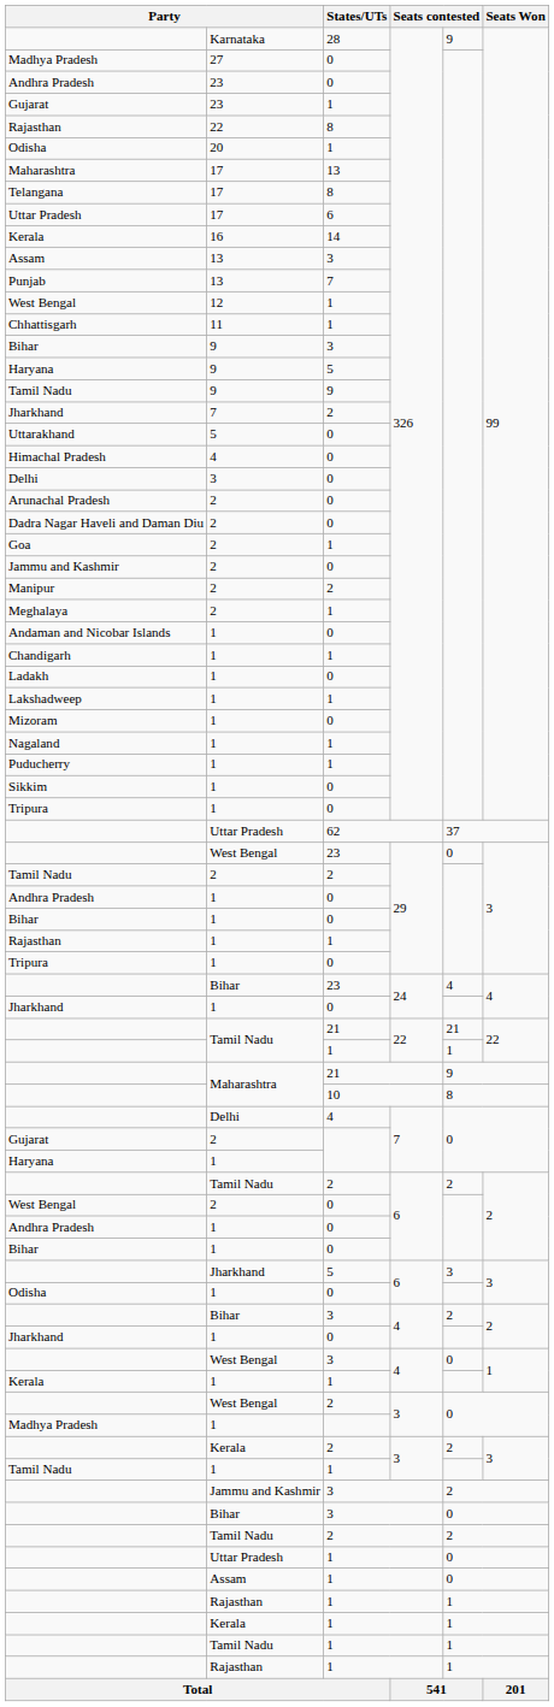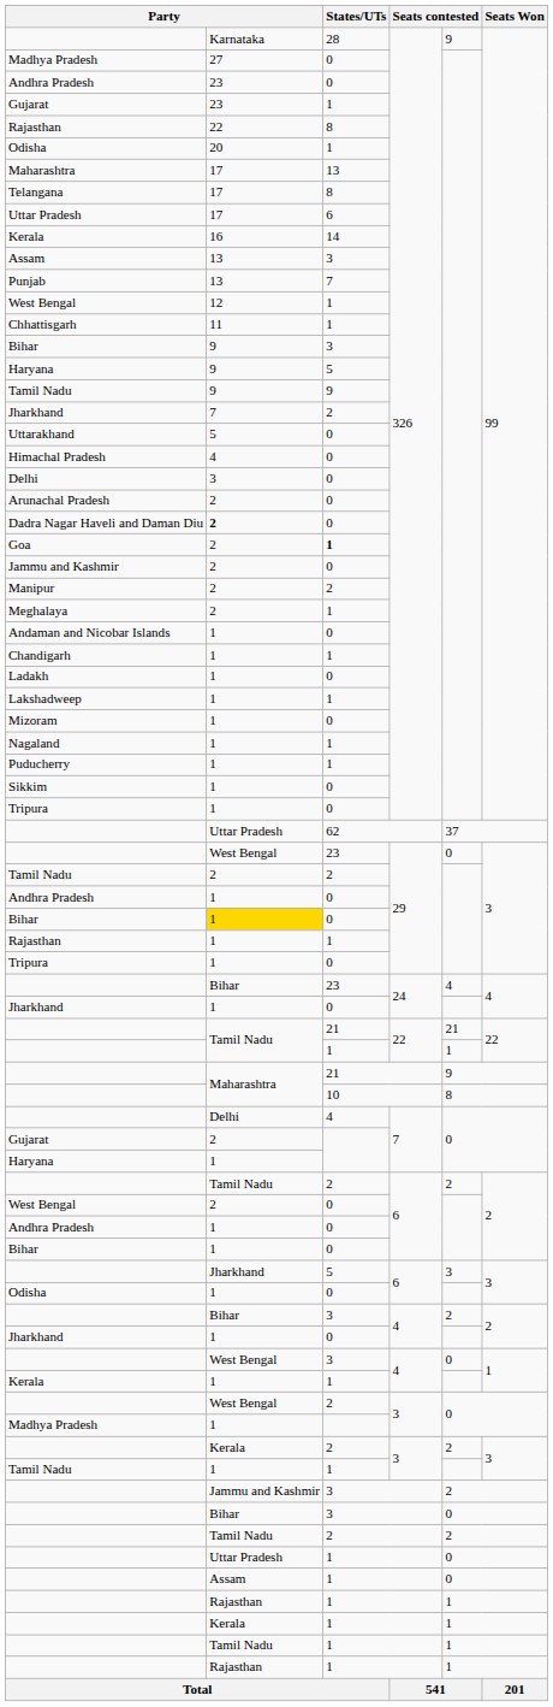Dadra Nagar Haveli and Daman Diu | column 2: normal -> bold
Goa | States/UTs: normal -> bold
Bihar / 29 | column 2: no background -> gold background
